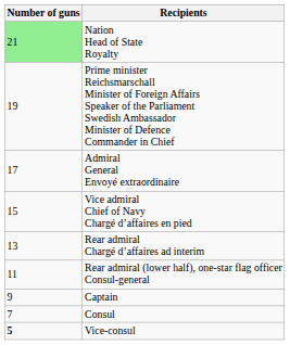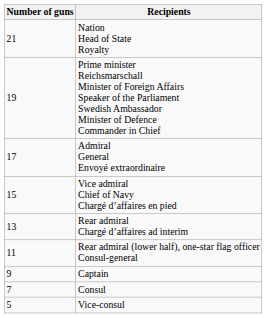Nation Head of State Royalty | Number of guns: lightgreen background -> no background
Vice-consul | Number of guns: bold -> normal
